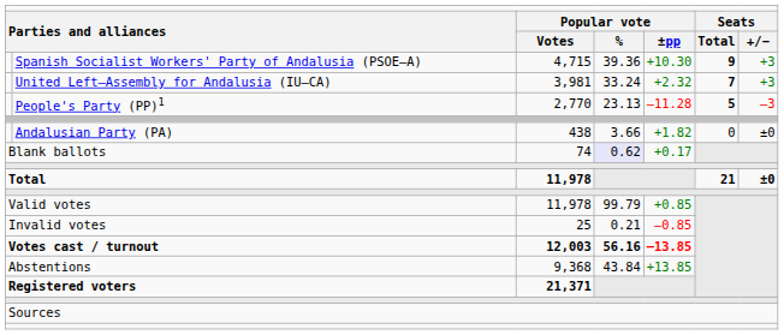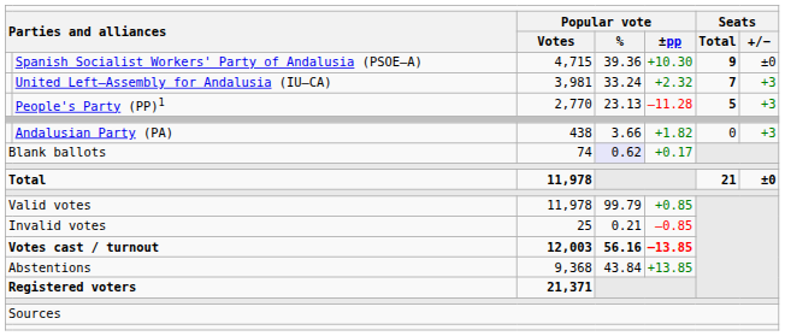Spanish Socialist Workers' Party of Andalusia (PSOE–A) | column 7: +3 -> ±0
People's Party (PP)1 | column 7: –3 -> +3
Andalusian Party (PA) | column 7: ±0 -> +3
